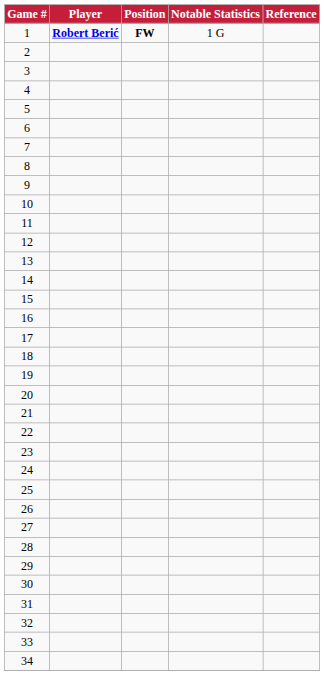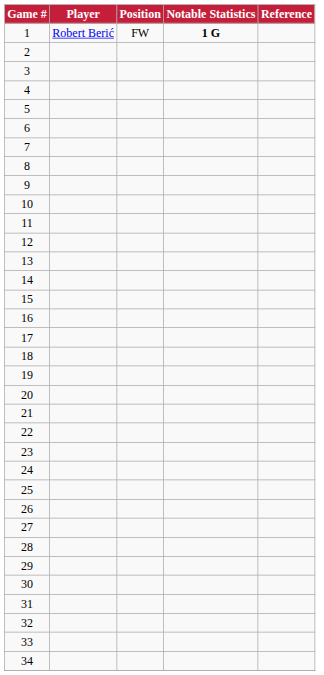1 | Player: bold -> normal
1 | Position: bold -> normal
1 | Notable Statistics: normal -> bold
